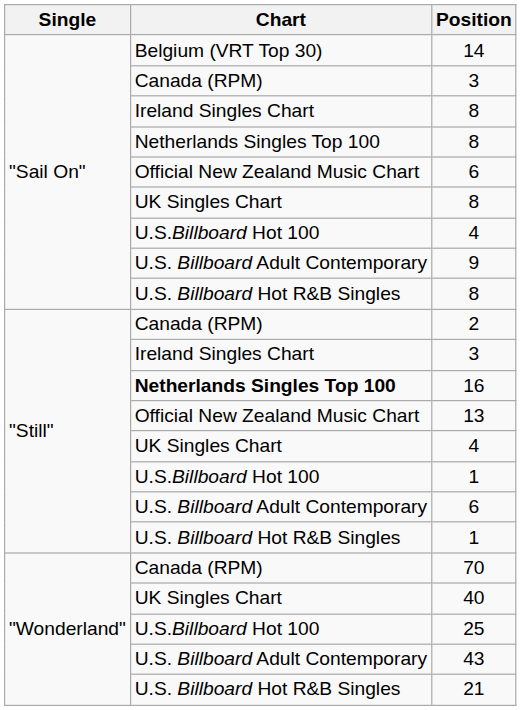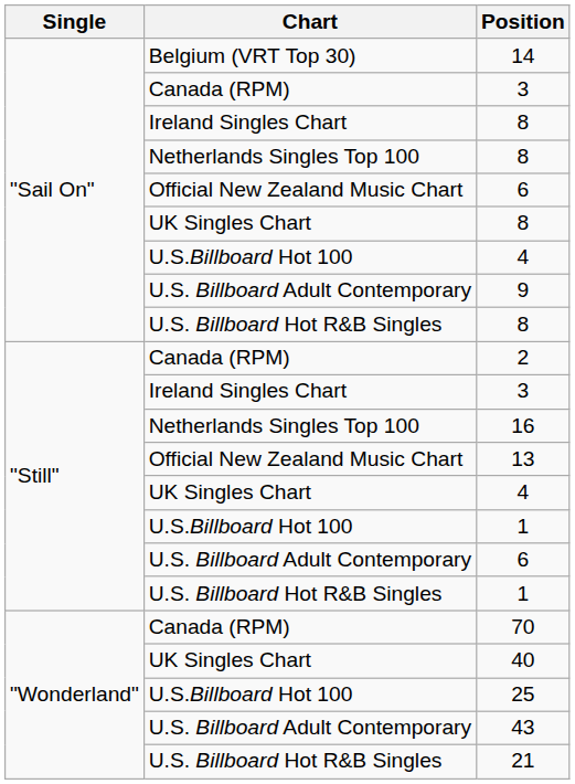16 | Chart: bold -> normal
